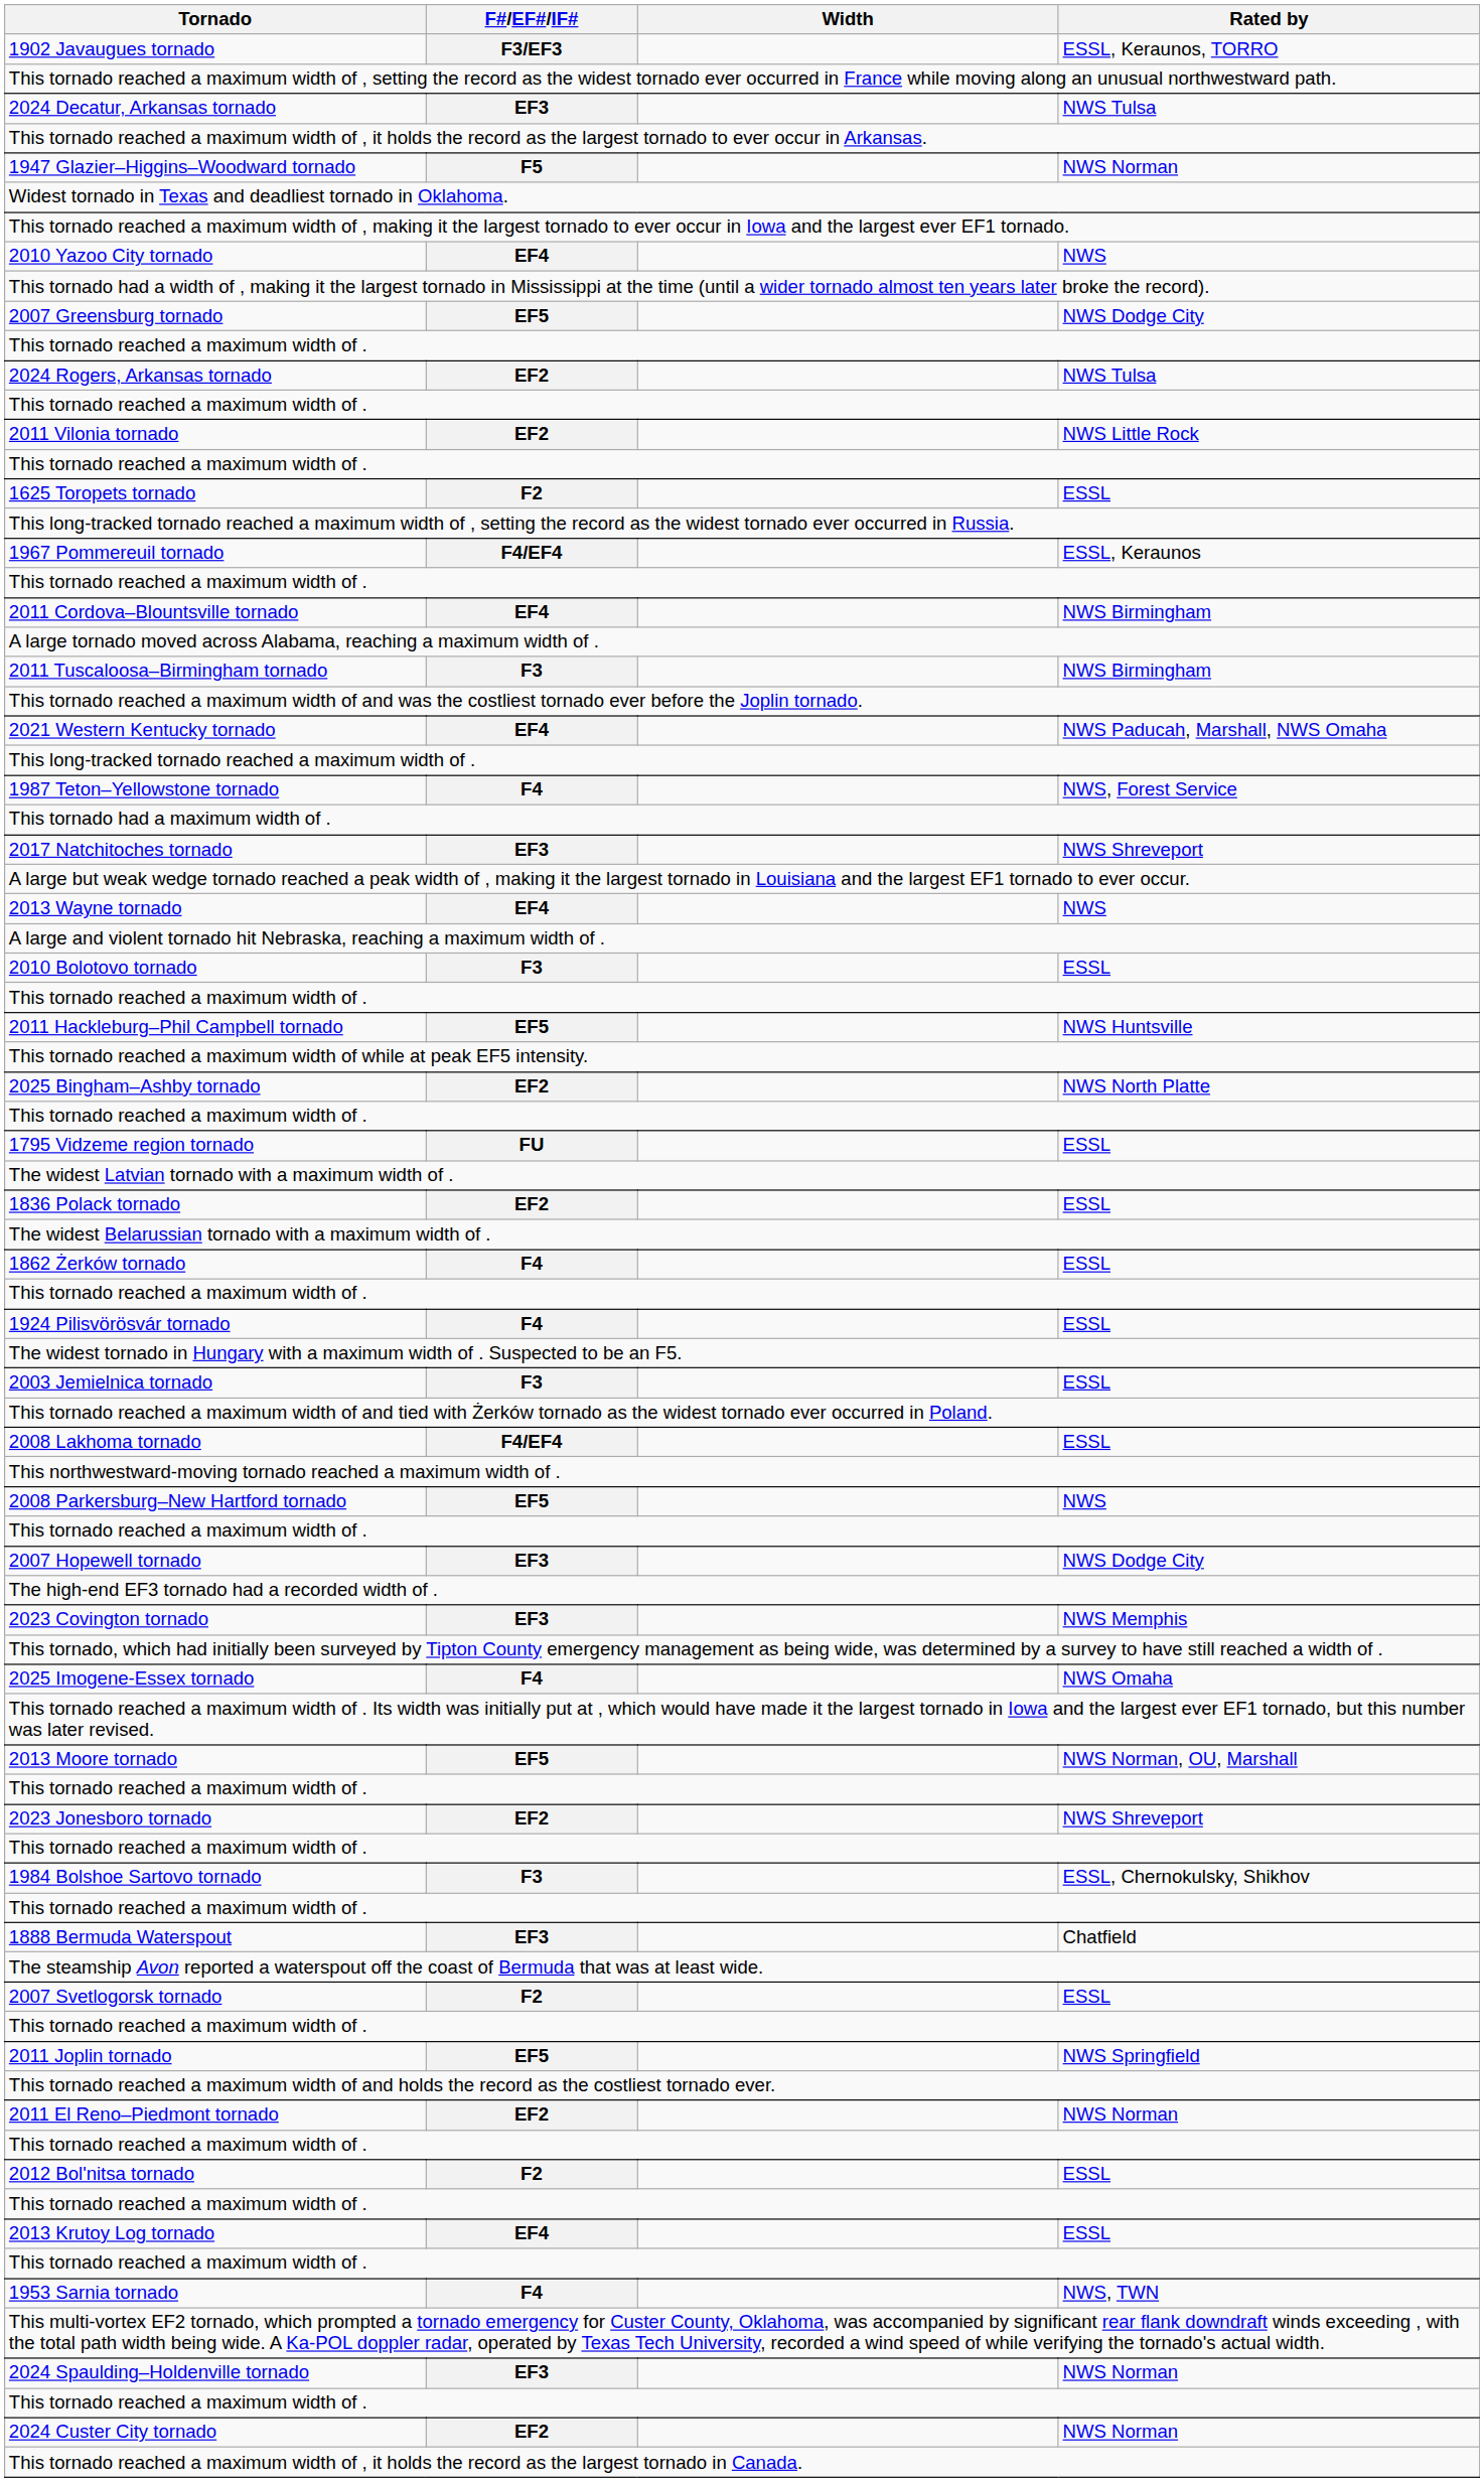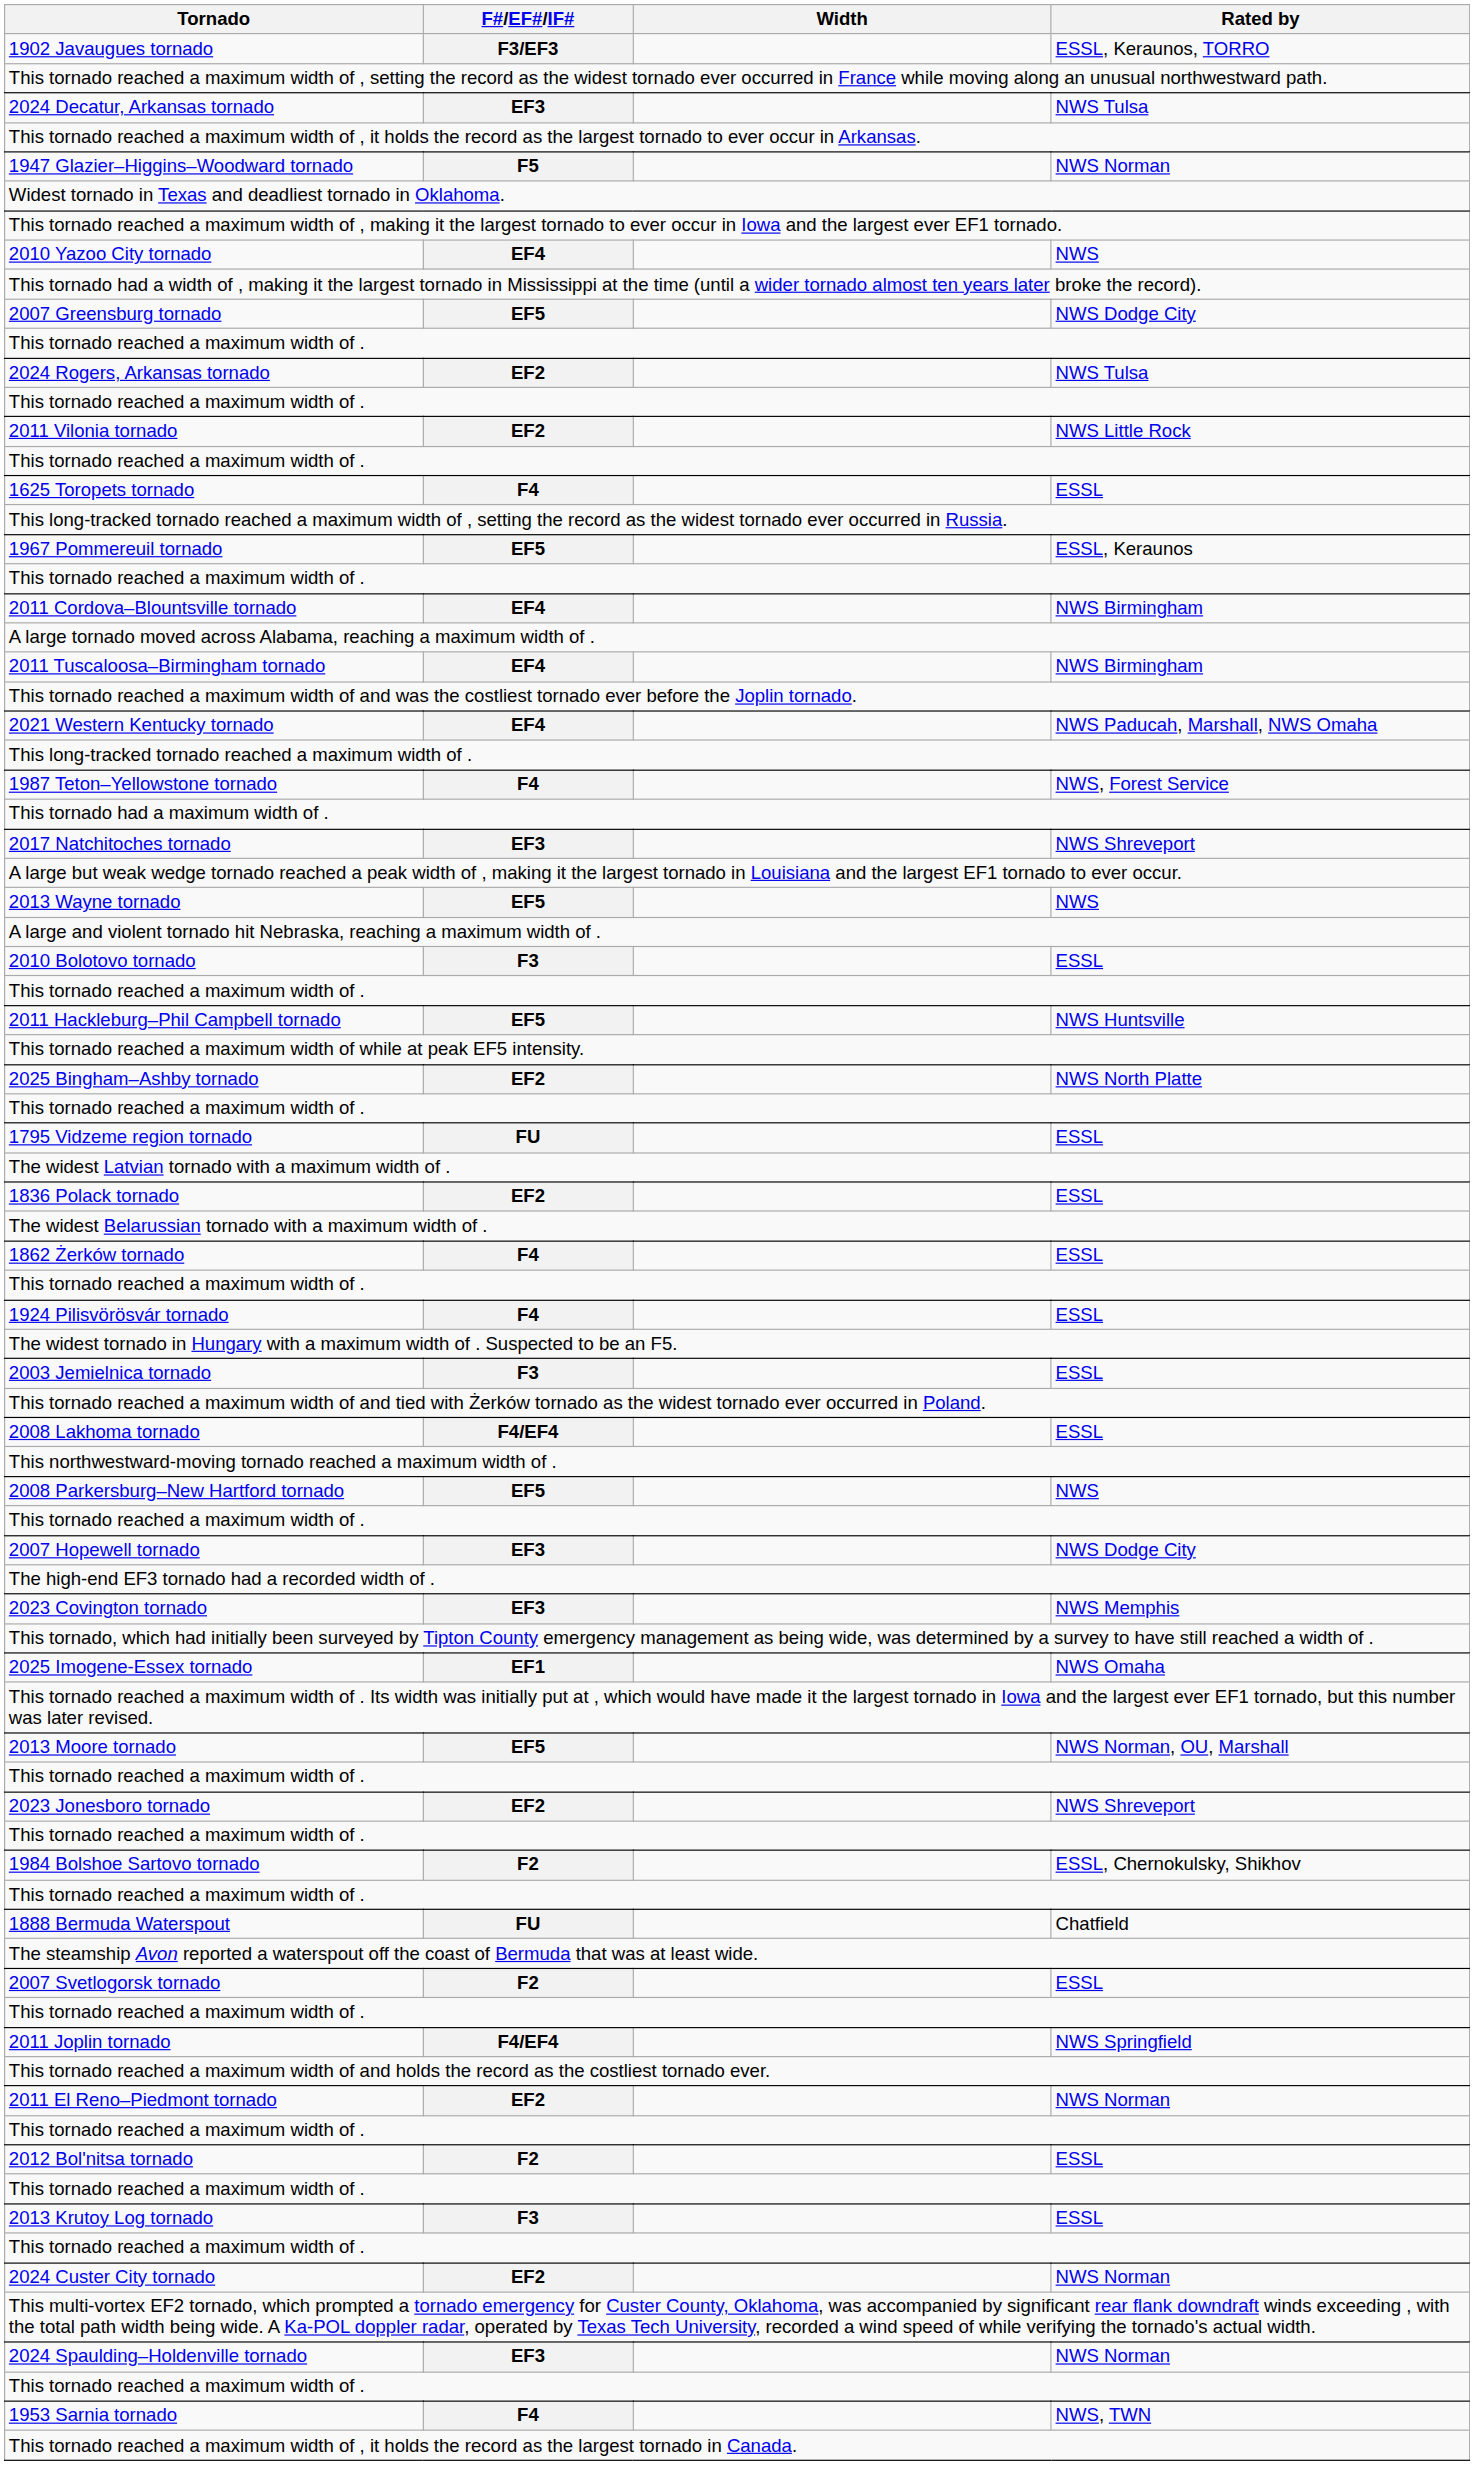1625 Toropets tornado | F#/EF#/IF#: F2 -> F4
1967 Pommereuil tornado | F#/EF#/IF#: F4/EF4 -> EF5
2011 Tuscaloosa–Birmingham tornado | F#/EF#/IF#: F3 -> EF4
2013 Wayne tornado | F#/EF#/IF#: EF4 -> EF5
2025 Imogene-Essex tornado | F#/EF#/IF#: F4 -> EF1
1984 Bolshoe Sartovo tornado | F#/EF#/IF#: F3 -> F2
1888 Bermuda Waterspout | F#/EF#/IF#: EF3 -> FU
2011 Joplin tornado | F#/EF#/IF#: EF5 -> F4/EF4
2013 Krutoy Log tornado | F#/EF#/IF#: EF4 -> F3
rows swapped: 2024 Custer City tornado <-> 1953 Sarnia tornado
